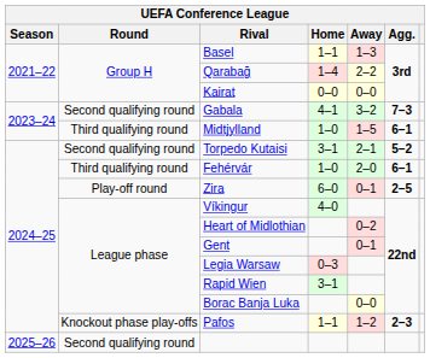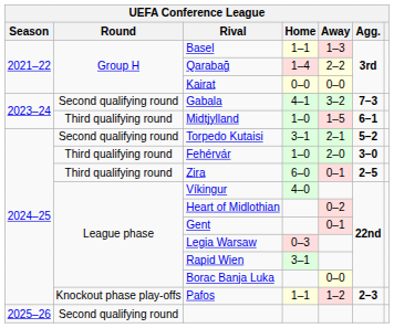Fehérvár | Agg.: 6–1 -> 3–0
Zira | Round: Play-off round -> Third qualifying round
